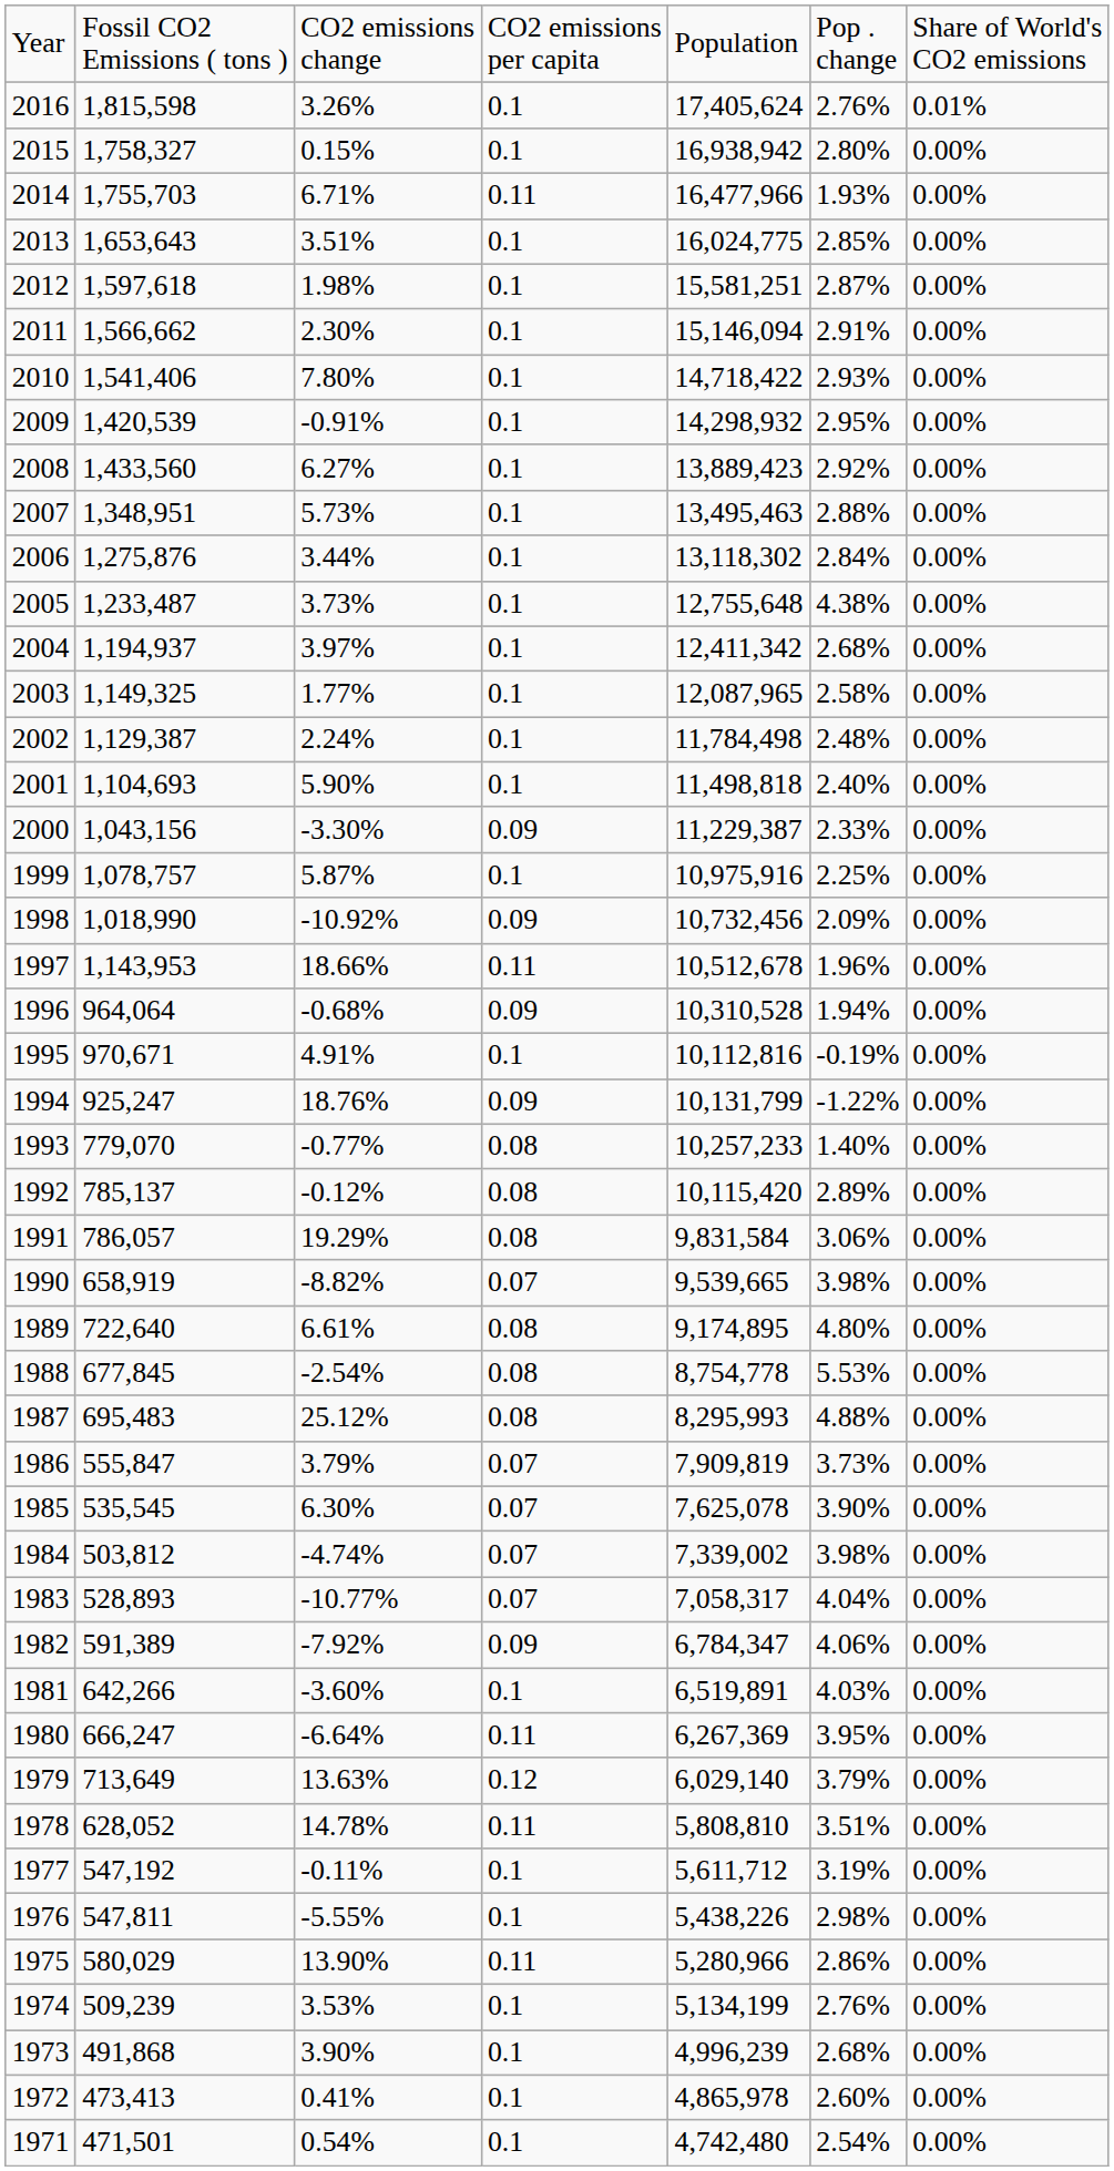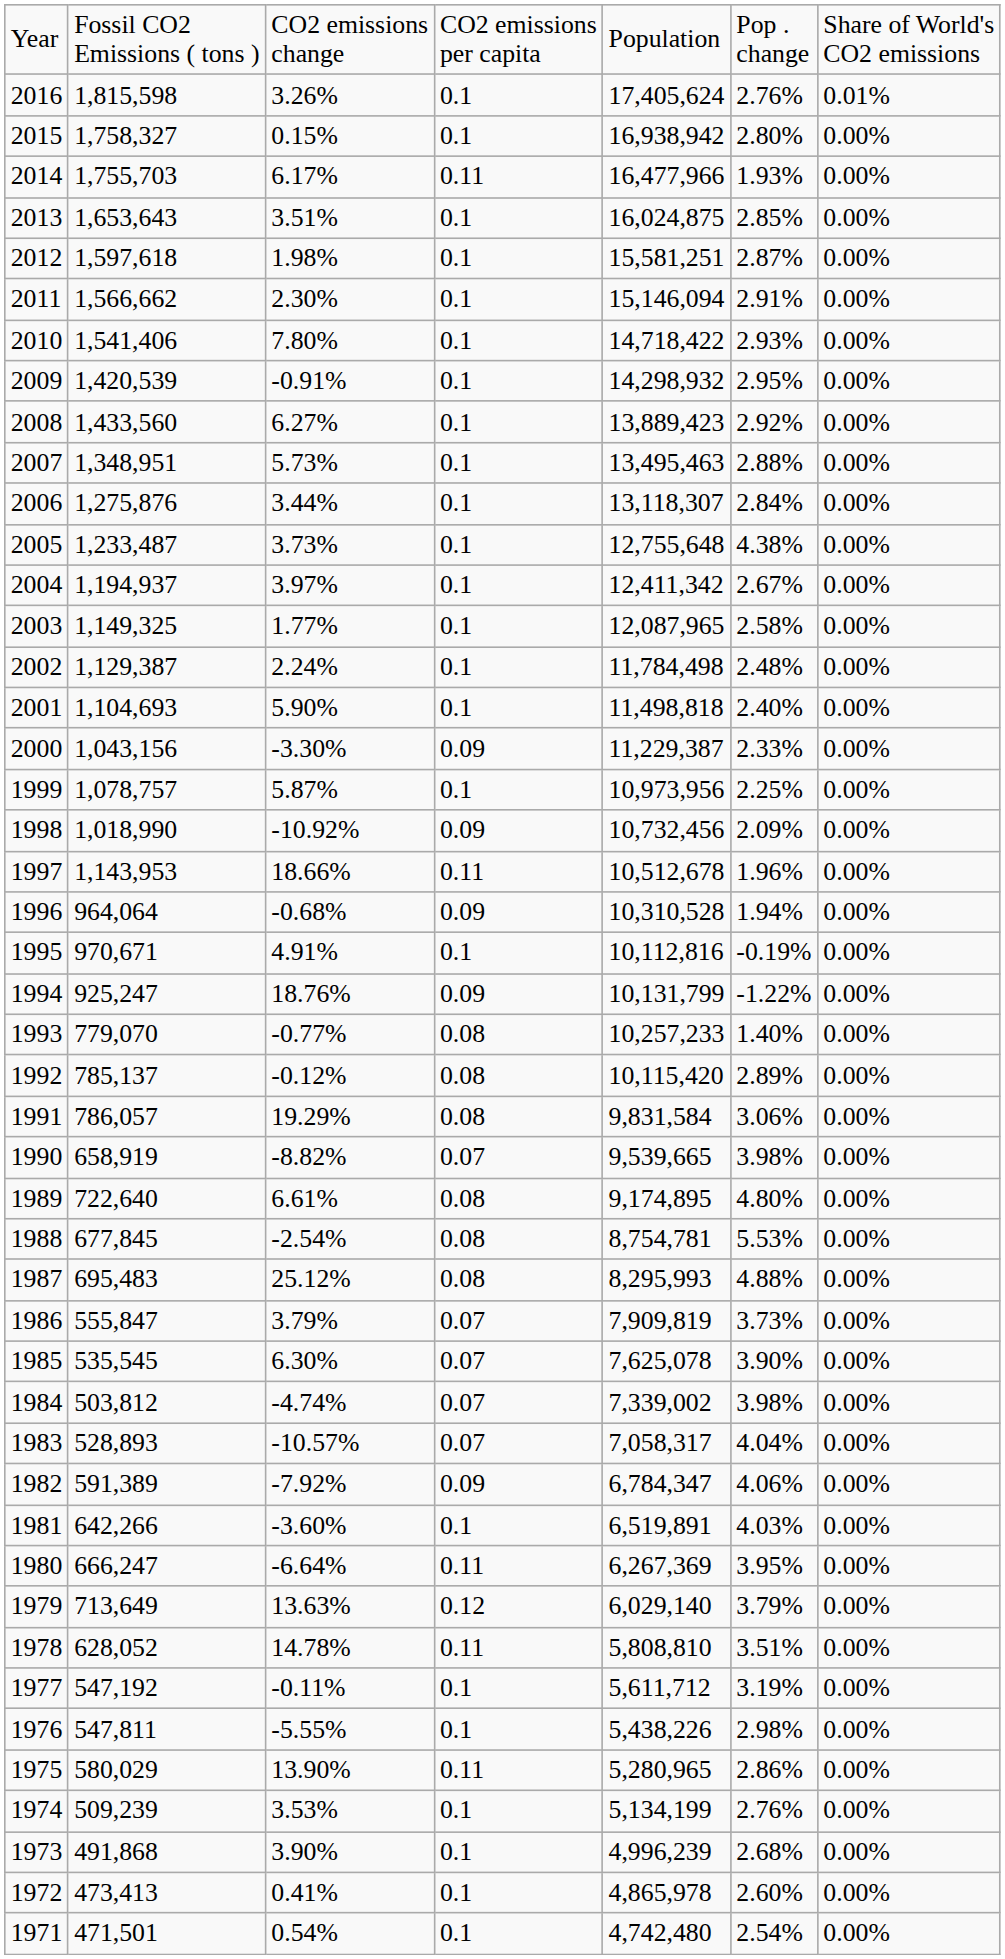2014 | column 3: 6.71% -> 6.17%
2013 | column 5: 16,024,775 -> 16,024,875
2006 | column 5: 13,118,302 -> 13,118,307
2004 | column 6: 2.68% -> 2.67%
1999 | column 5: 10,975,916 -> 10,973,956
1988 | column 5: 8,754,778 -> 8,754,781
1983 | column 3: -10.77% -> -10.57%
1975 | column 5: 5,280,966 -> 5,280,965
